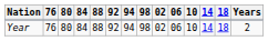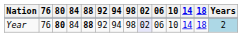Year | 80: normal -> bold
Year | 88: normal -> bold
Year | 02: no background -> lavender background
Year | Years: no background -> lightblue background
